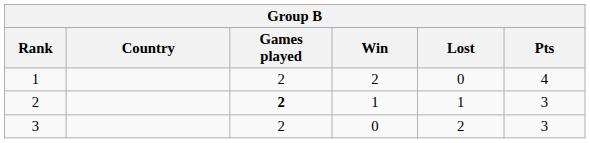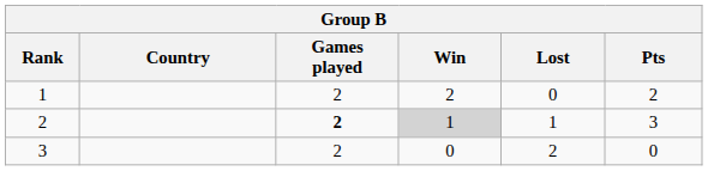row 3 | Pts: 4 -> 2
row 4 | Win: no background -> lightgrey background
row 5 | Pts: 3 -> 0
